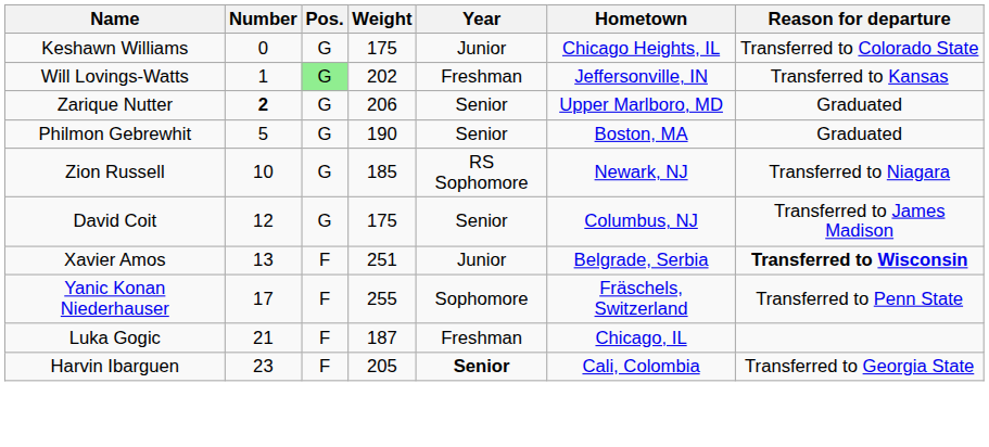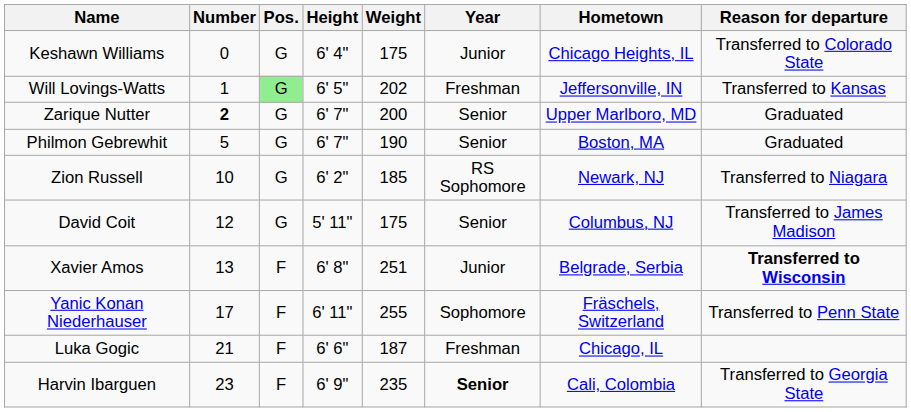+ column: Height | 6' 4" | 6' 5" | 6' 7" | 6' 7" | 6' 2" | 5' 11" | 6' 8" | 6' 11" | 6' 6" | 6' 9"
Zarique Nutter | Weight: 206 -> 200
Harvin Ibarguen | Weight: 205 -> 235
